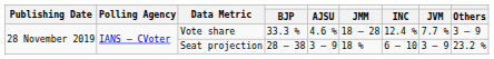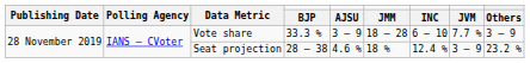Vote share | AJSU: 4.6 % -> 3 – 9
Vote share | INC: 12.4 % -> 6 – 10
Seat projection | AJSU: 3 – 9 -> 4.6 %
Seat projection | INC: 6 – 10 -> 12.4 %
